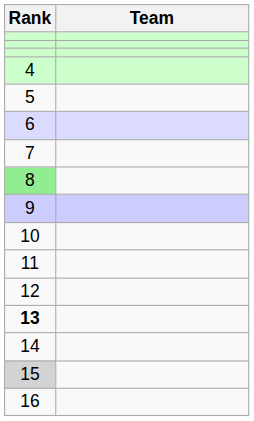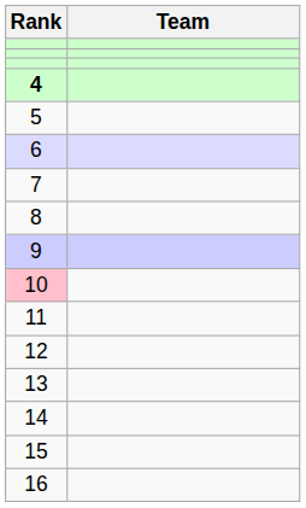row 5 | Rank: normal -> bold
row 9 | Rank: lightgreen background -> no background
row 11 | Rank: no background -> pink background
row 14 | Rank: bold -> normal
row 16 | Rank: lightgrey background -> no background
